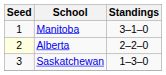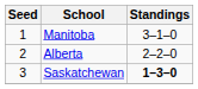Alberta | Seed: lightyellow background -> no background
Saskatchewan | Standings: normal -> bold
